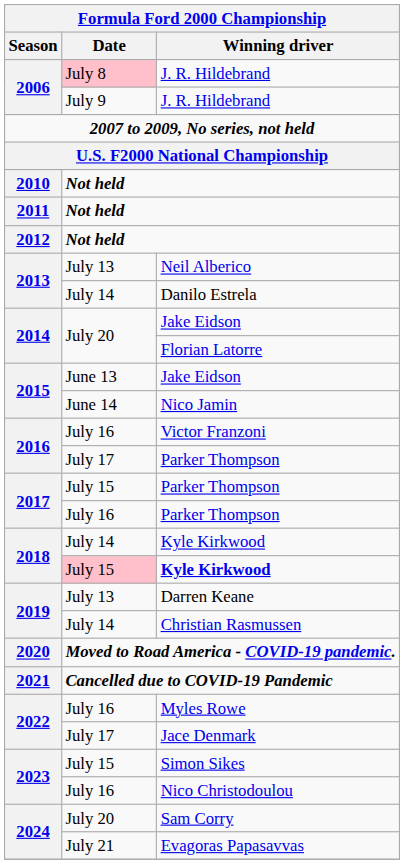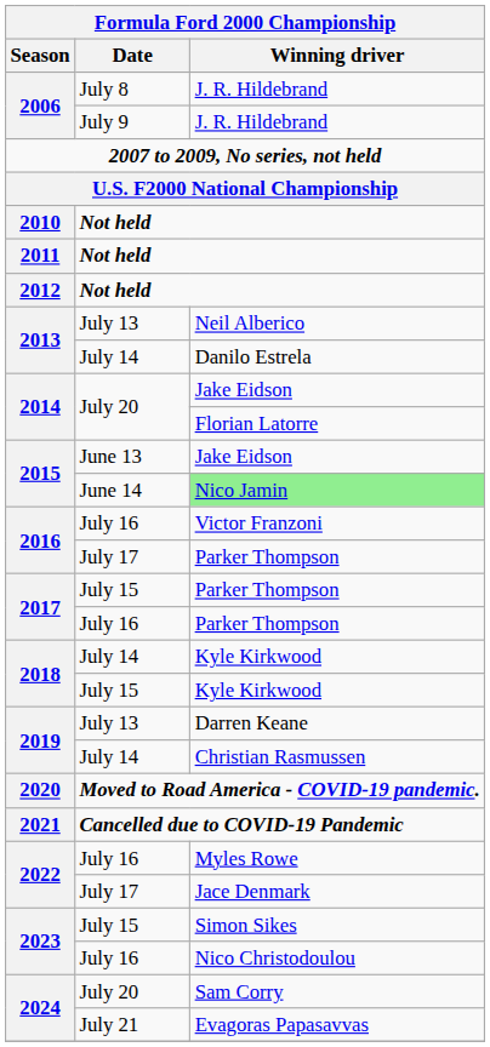July 8 / J. R. Hildebrand | Date: pink background -> no background
Nico Jamin | Winning driver: no background -> lightgreen background
July 15 / Kyle Kirkwood | Date: pink background -> no background
July 15 / Kyle Kirkwood | Winning driver: bold -> normal
